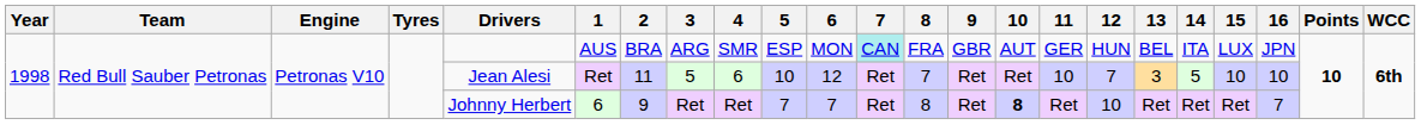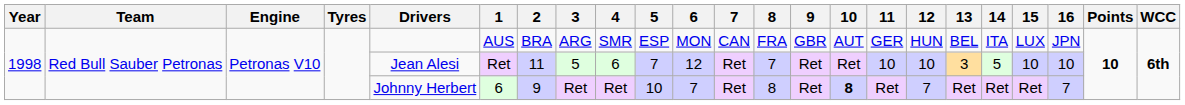row 2 | 7: paleturquoise background -> no background
row 3 | 5: 10 -> 7
row 3 | 12: 7 -> 10
row 4 | 5: 7 -> 10
row 4 | 12: 10 -> 7
